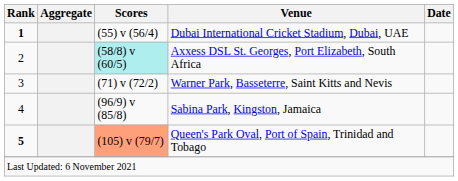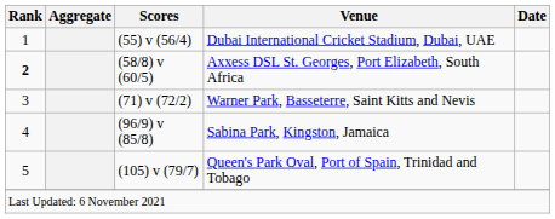Dubai International Cricket Stadium, Dubai, UAE | Rank: bold -> normal
Axxess DSL St. Georges, Port Elizabeth, South Africa | Rank: normal -> bold
Axxess DSL St. Georges, Port Elizabeth, South Africa | Scores: paleturquoise background -> no background
Queen's Park Oval, Port of Spain, Trinidad and Tobago | Rank: bold -> normal
Queen's Park Oval, Port of Spain, Trinidad and Tobago | Scores: lightsalmon background -> no background
